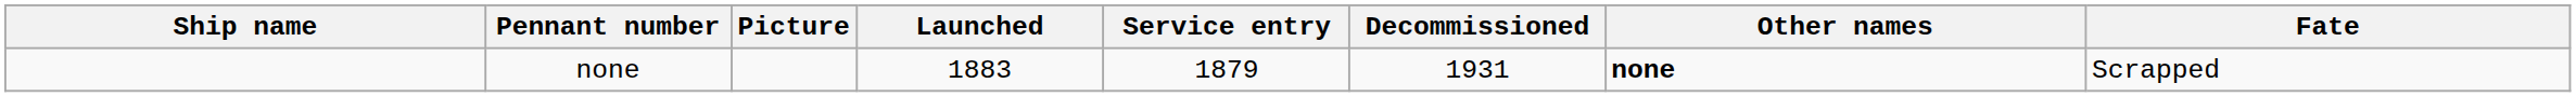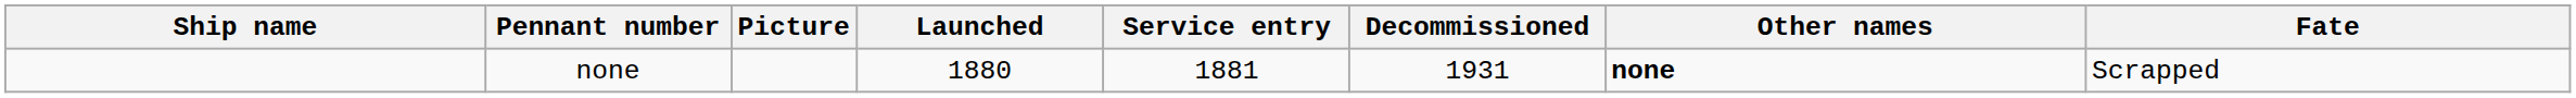row 2 | Launched: 1883 -> 1880
row 2 | Service entry: 1879 -> 1881
